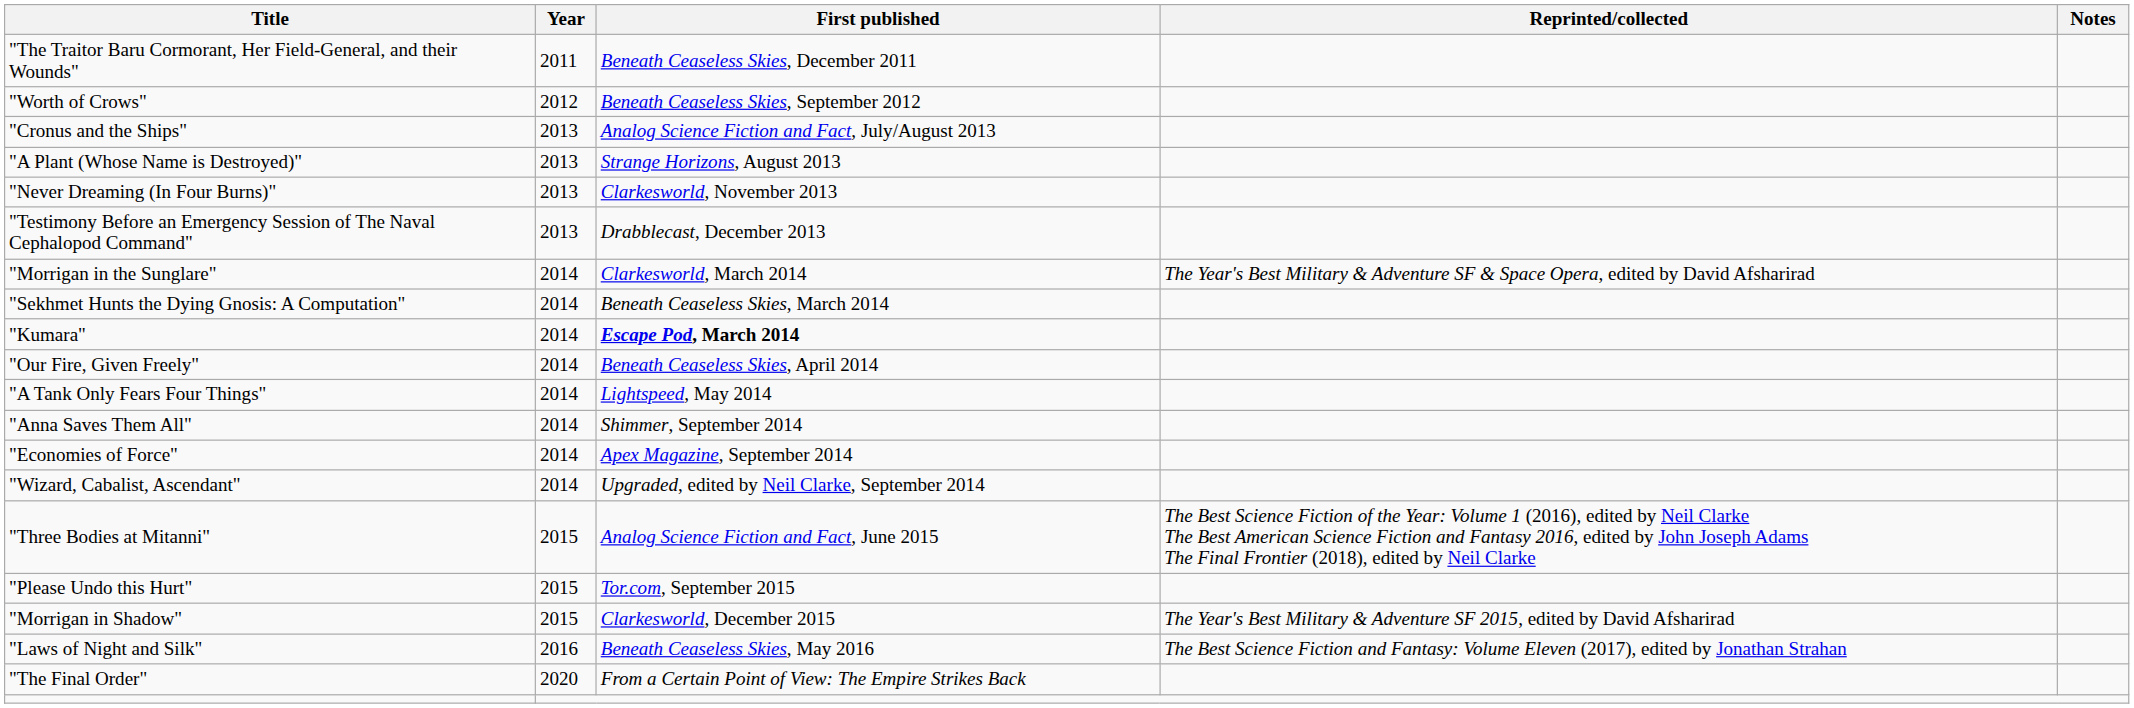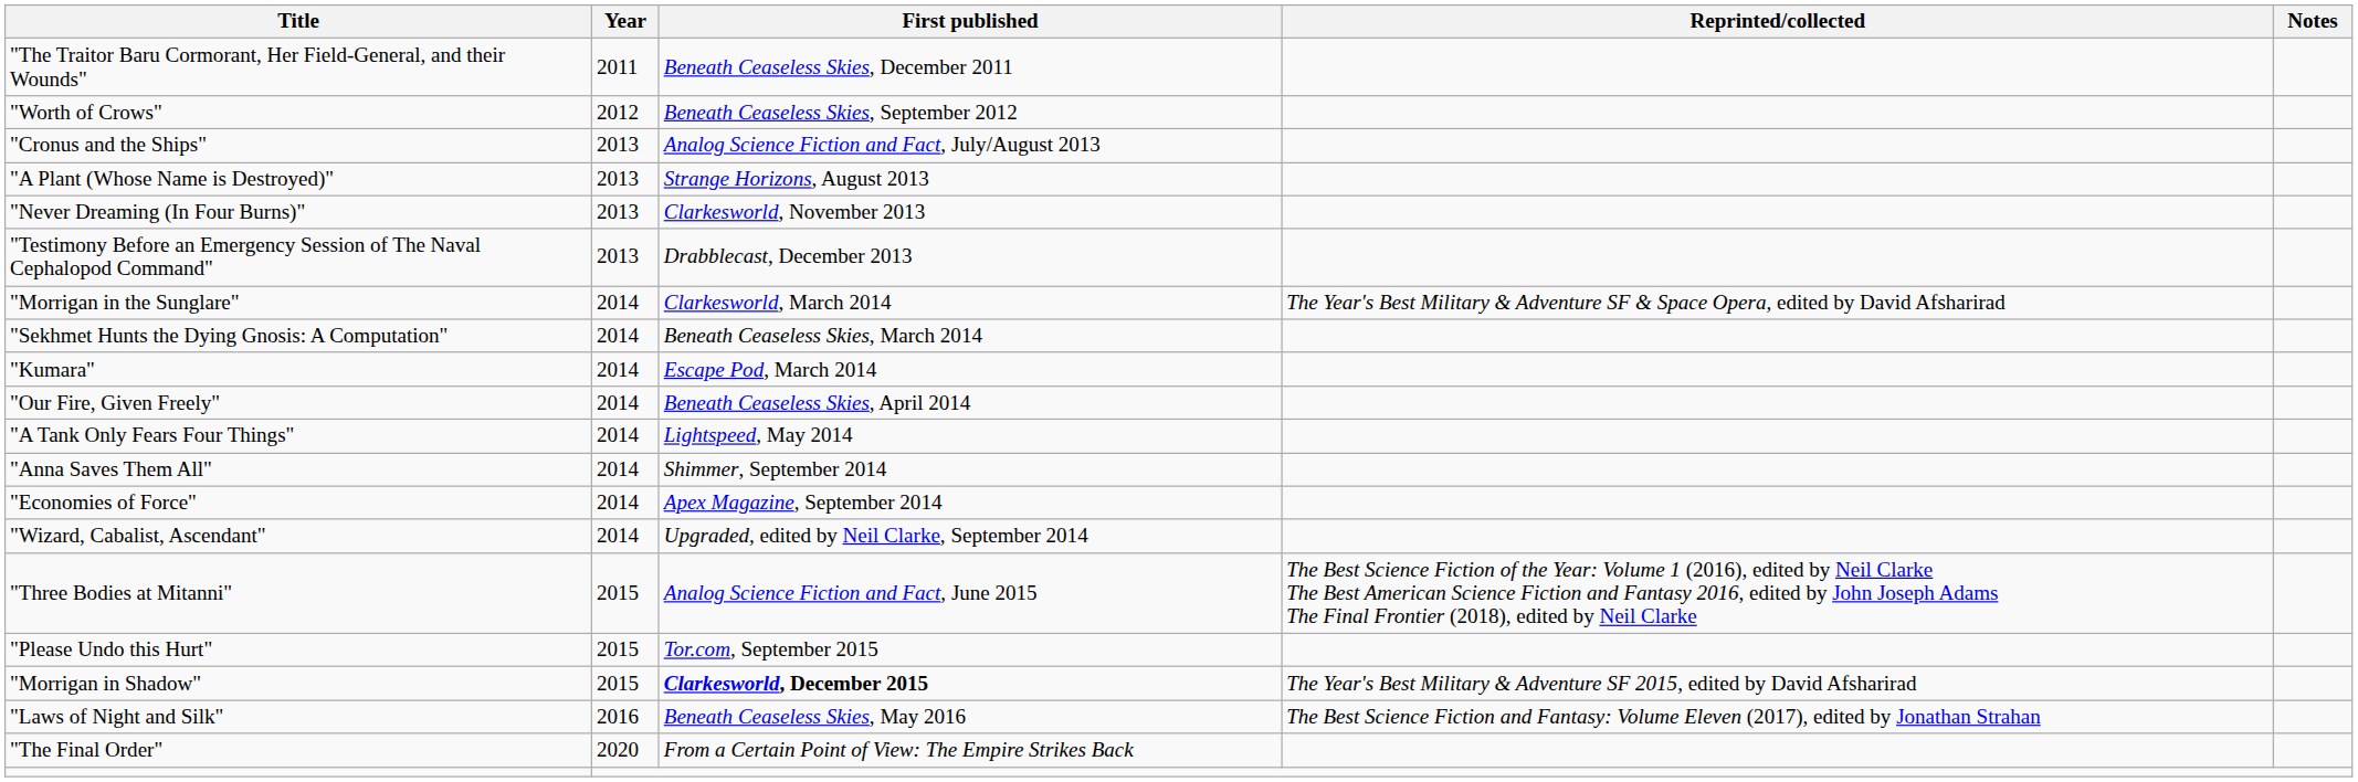"Kumara" | First published: bold -> normal
"Morrigan in Shadow" | First published: normal -> bold
